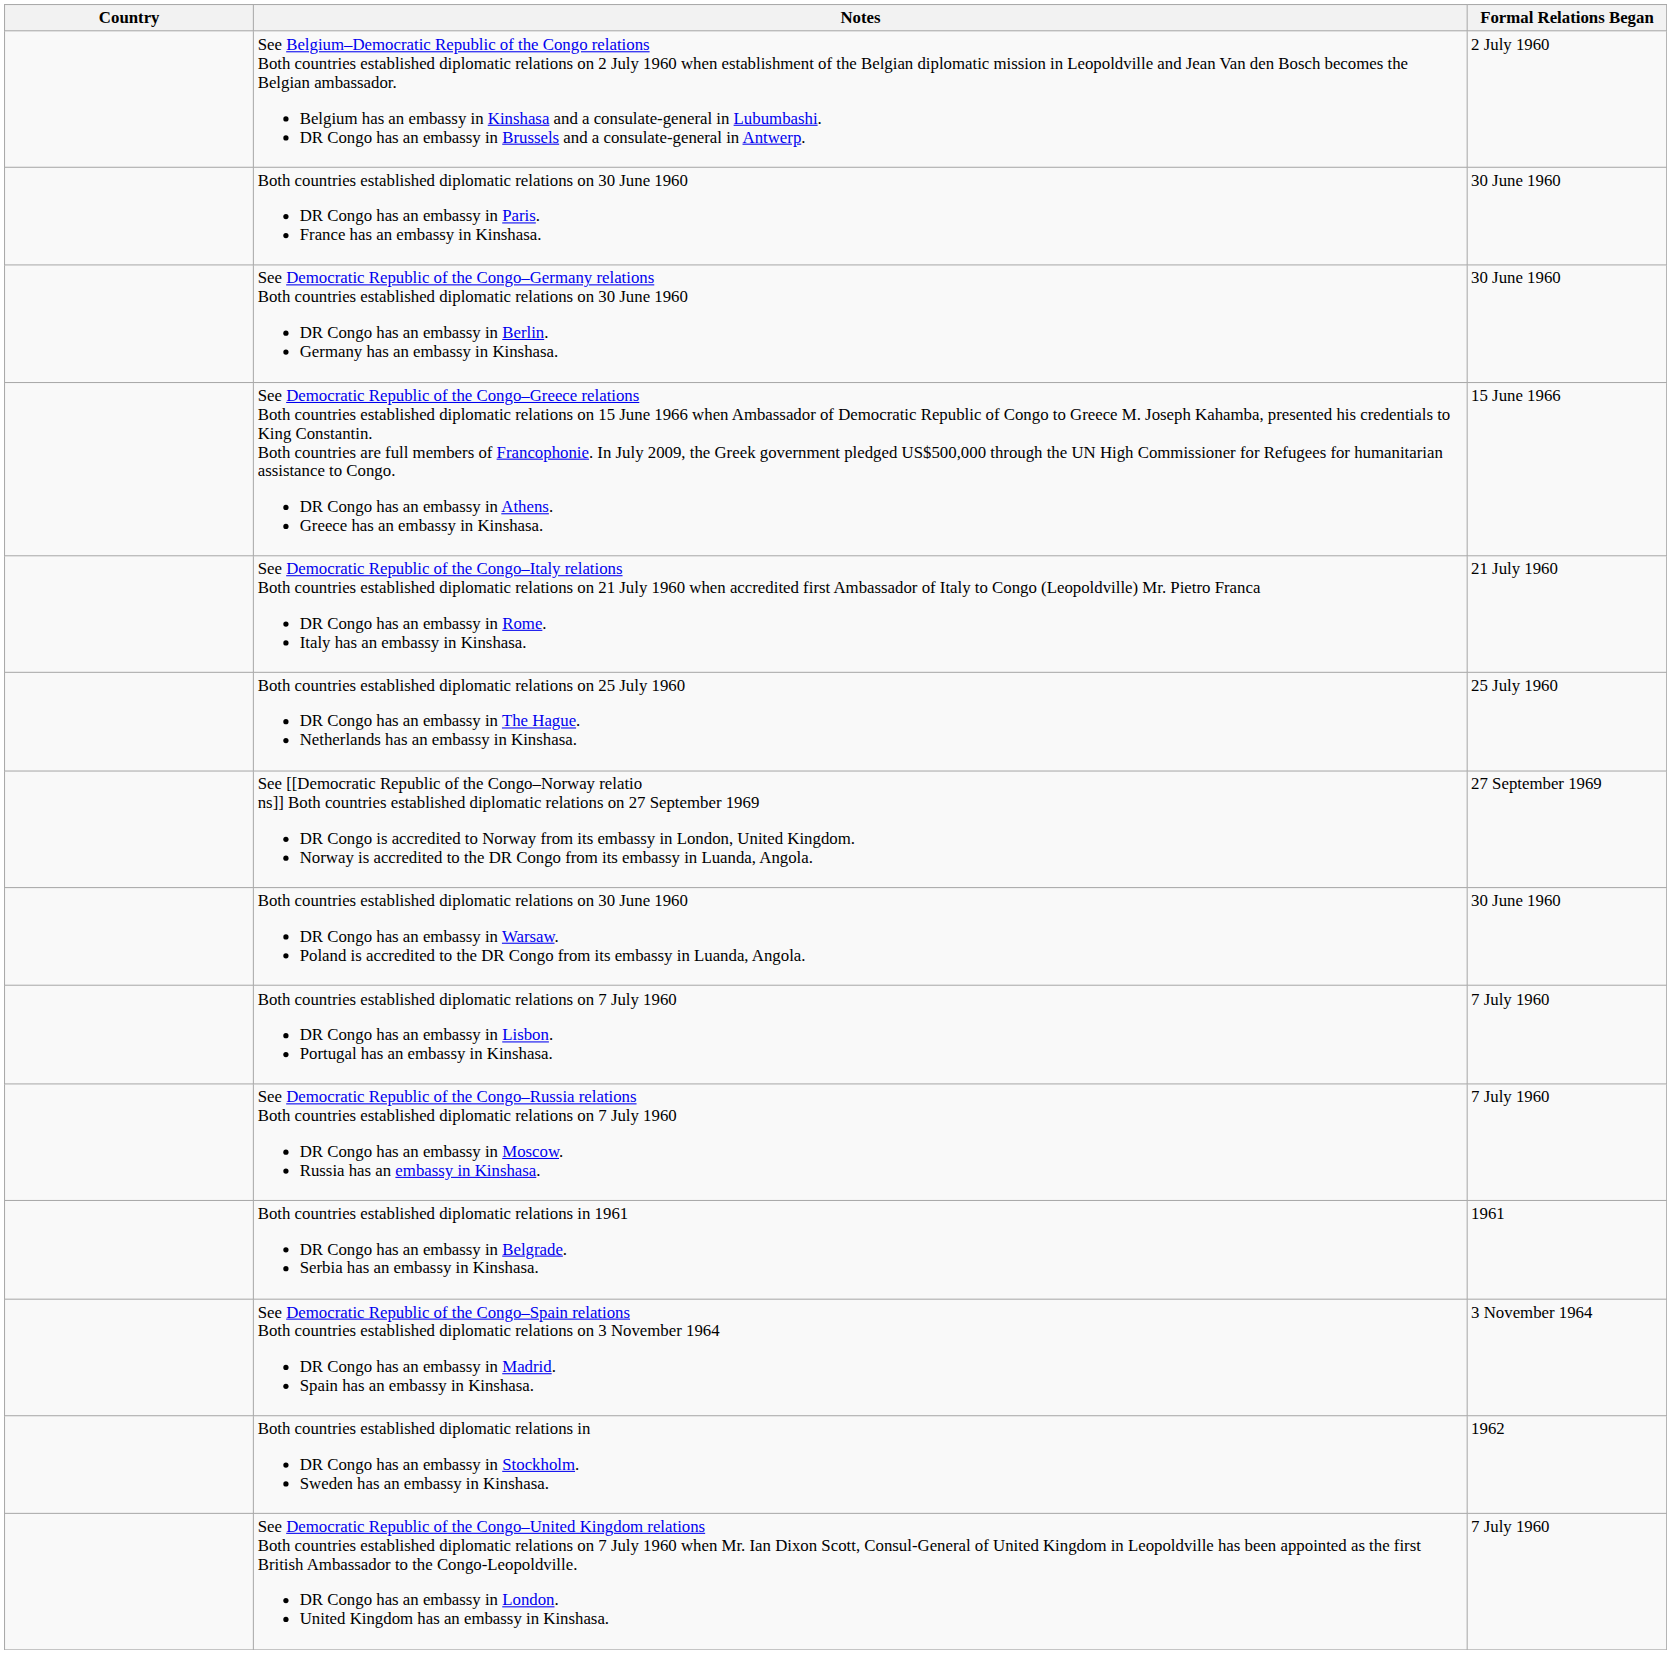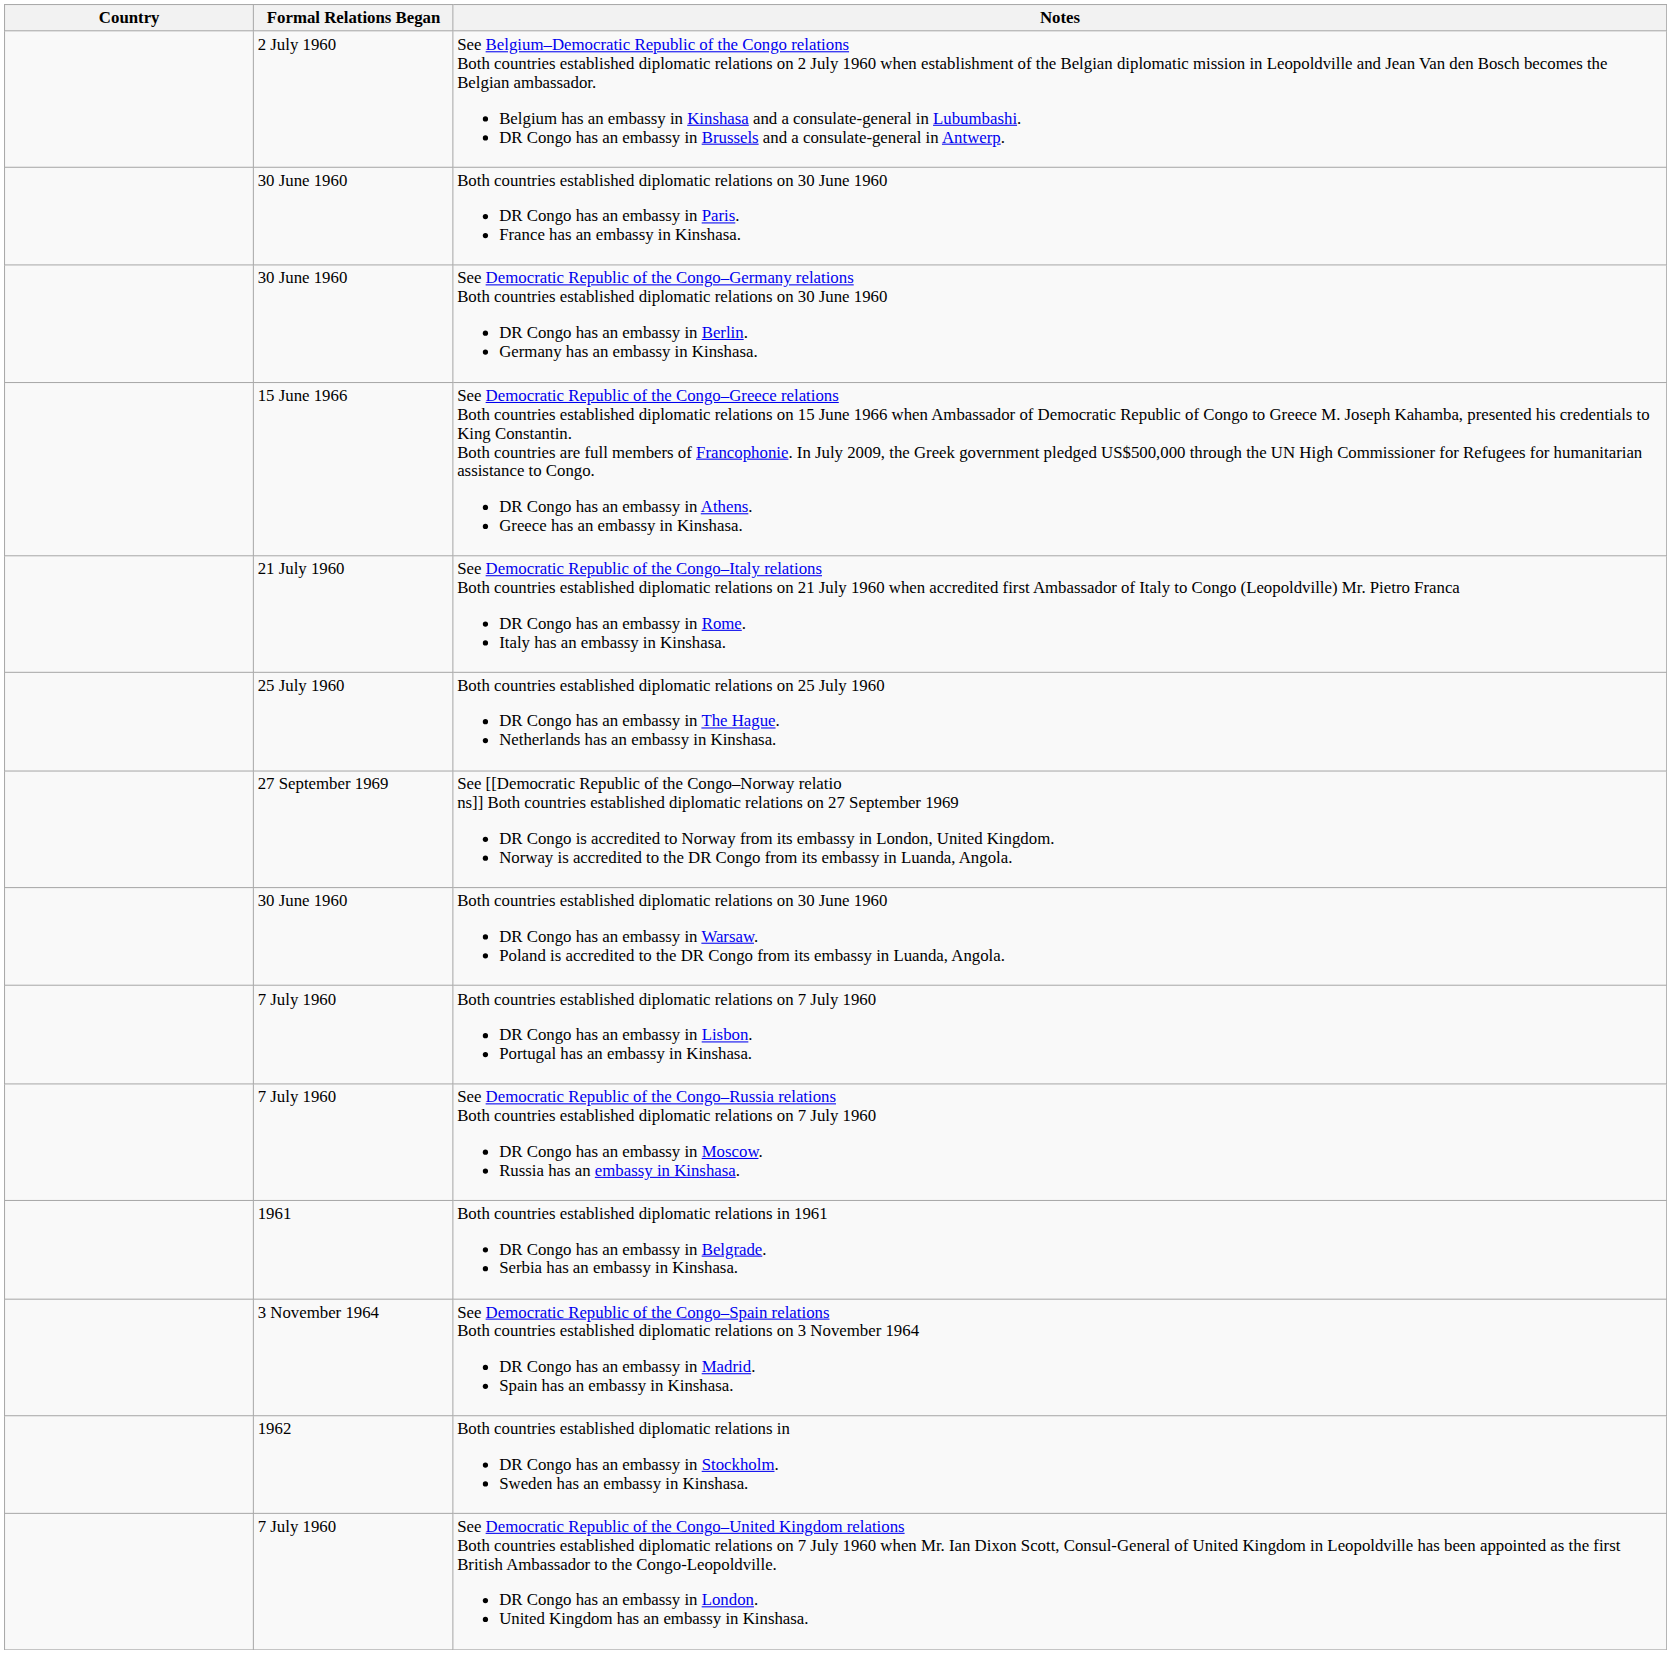columns swapped: Formal Relations Began <-> Notes
